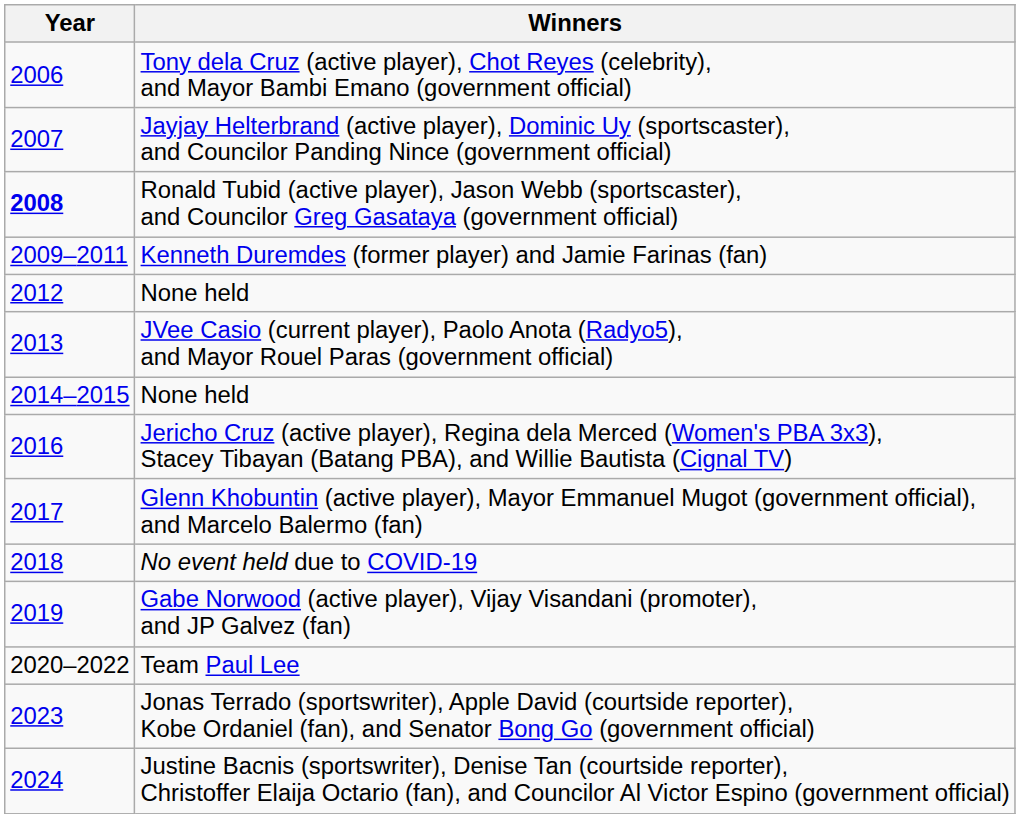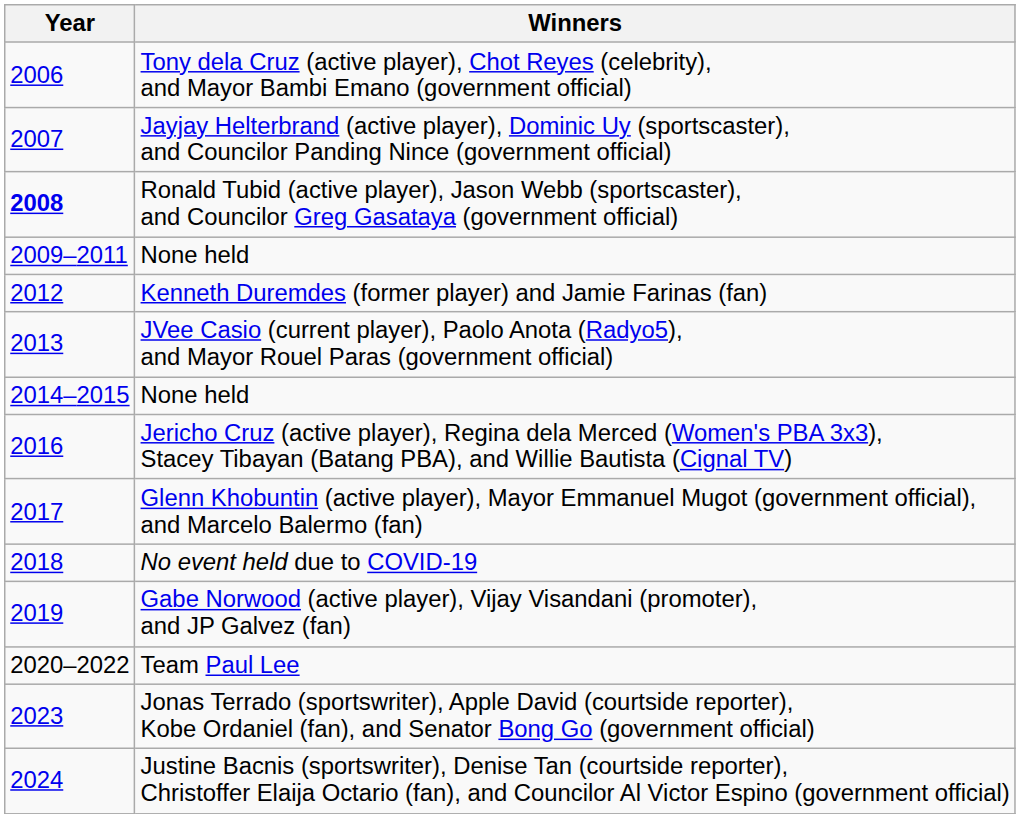row 5 | Winners: Kenneth Duremdes (former player) and Jamie Farinas (fan) -> None held
row 6 | Winners: None held -> Kenneth Duremdes (former player) and Jamie Farinas (fan)
